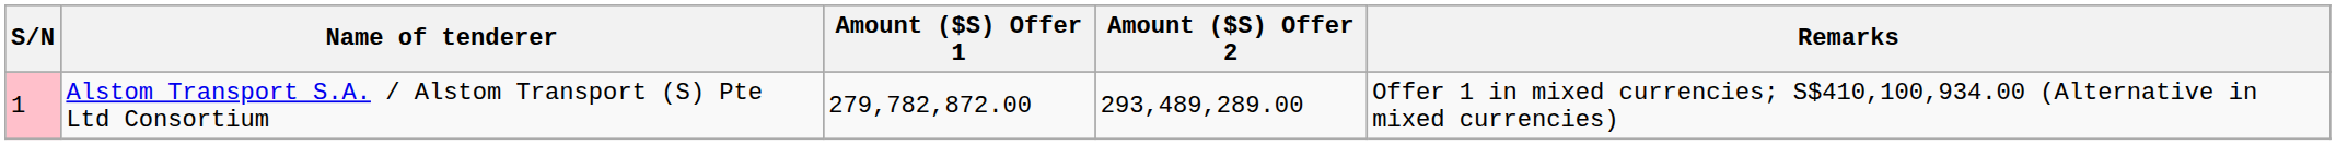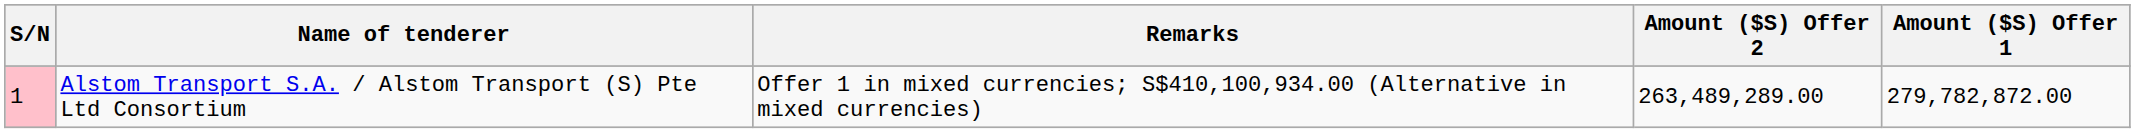columns swapped: Amount ($S) Offer 1 <-> Remarks
row 2 | Amount ($S) Offer 2: 293,489,289.00 -> 263,489,289.00
